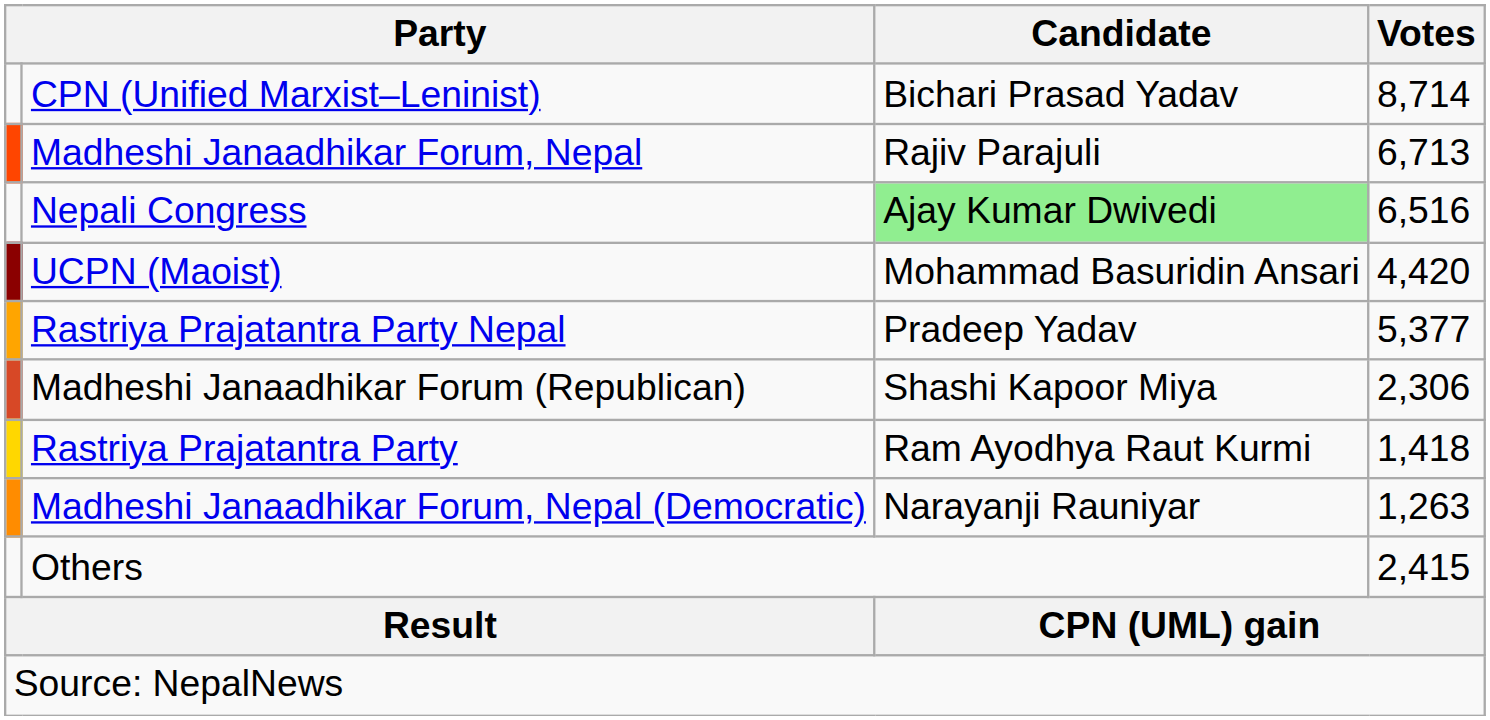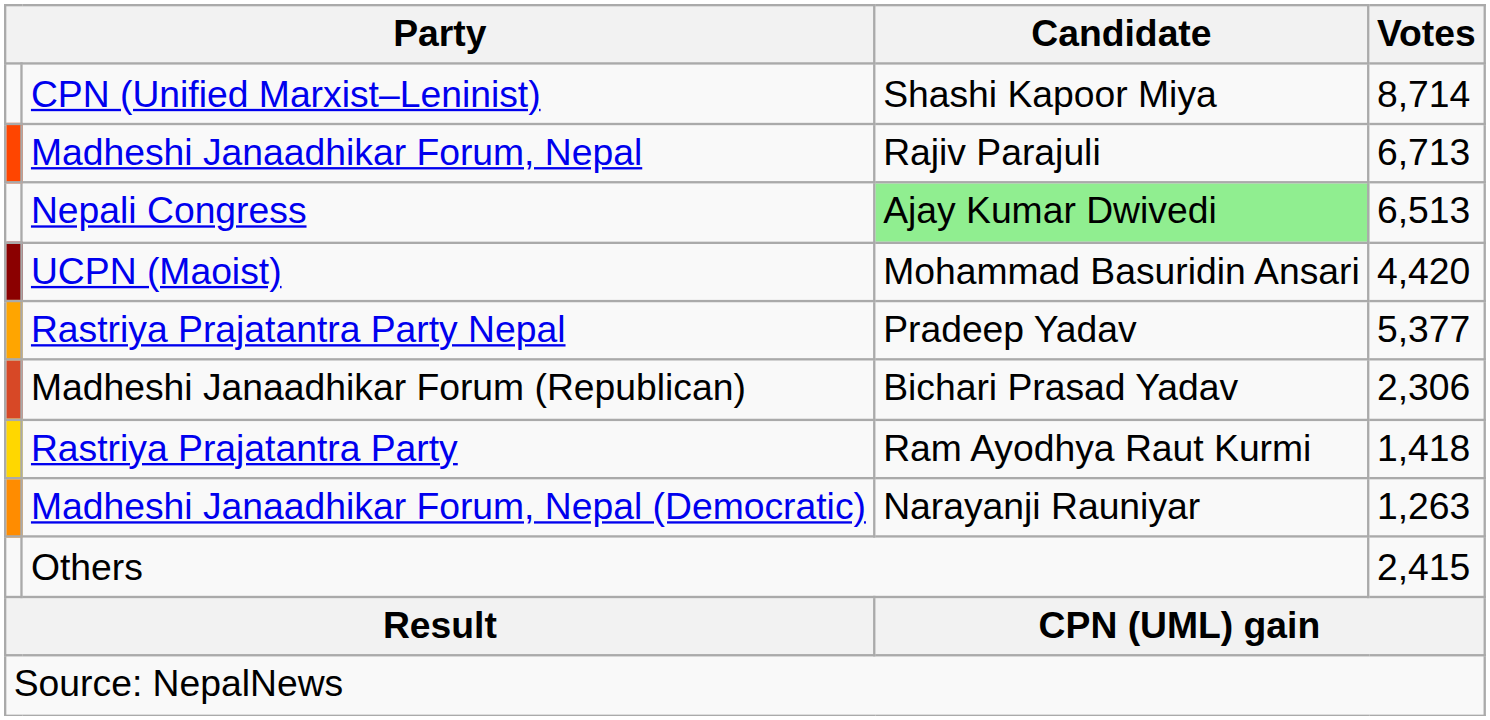CPN (Unified Marxist–Leninist) | Candidate: Bichari Prasad Yadav -> Shashi Kapoor Miya
Nepali Congress | Votes: 6,516 -> 6,513
Madheshi Janaadhikar Forum (Republican) | Candidate: Shashi Kapoor Miya -> Bichari Prasad Yadav
